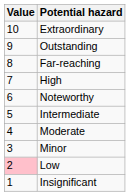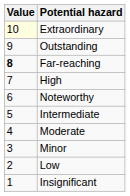Extraordinary | Value: no background -> lightyellow background
Far-reaching | Value: normal -> bold
Low | Value: pink background -> no background
